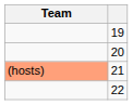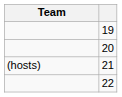21 | Team: lightsalmon background -> no background
